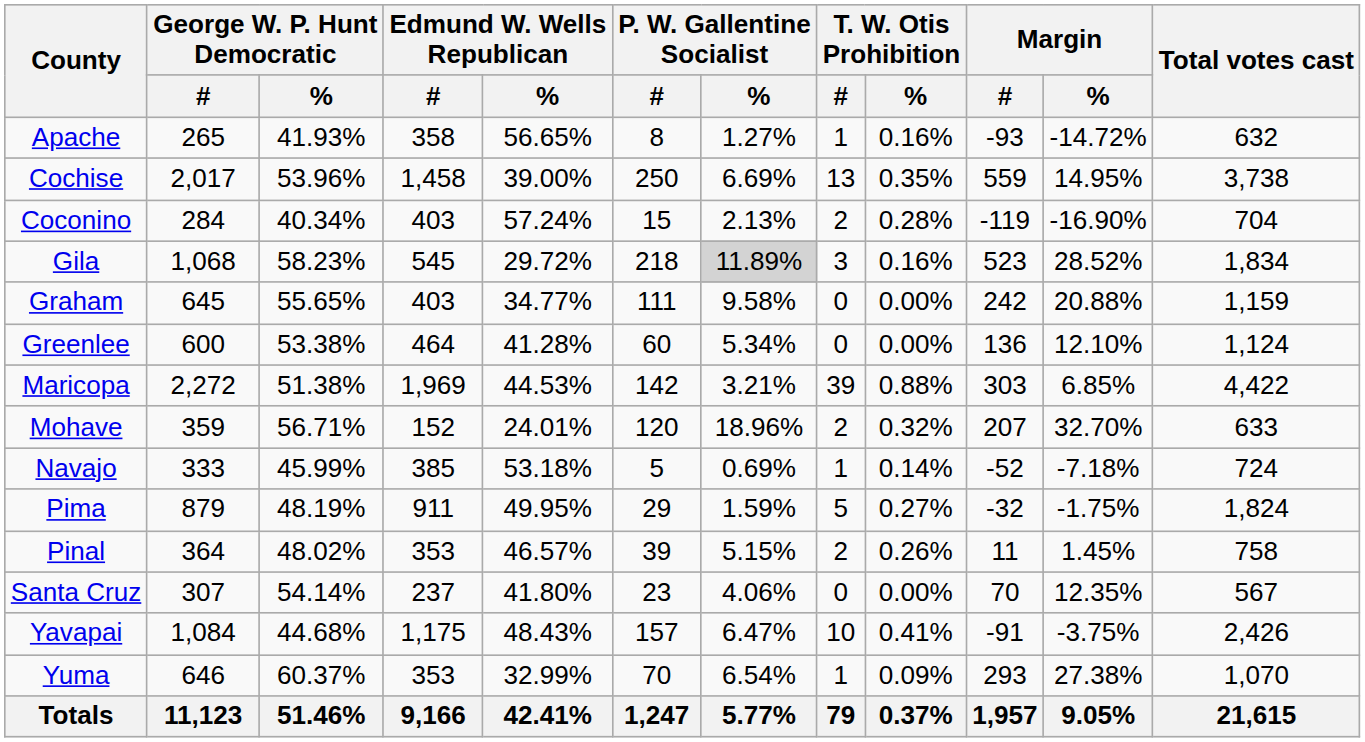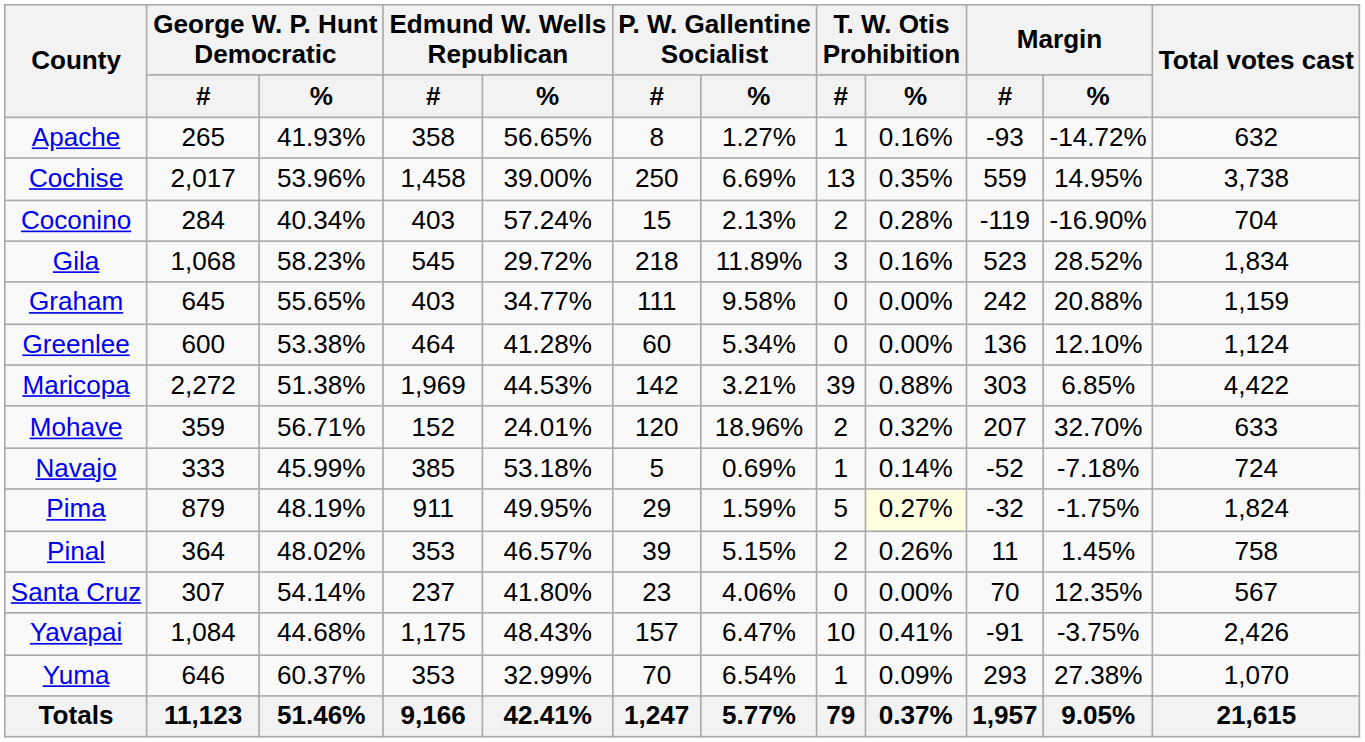Gila | P. W. Gallentine Socialist / %: lightgrey background -> no background
Pima | T. W. Otis Prohibition / %: no background -> lightyellow background
